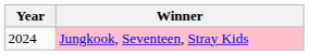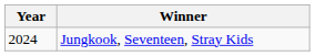Jungkook, Seventeen, Stray Kids | Winner: pink background -> no background
